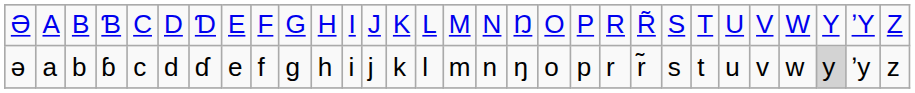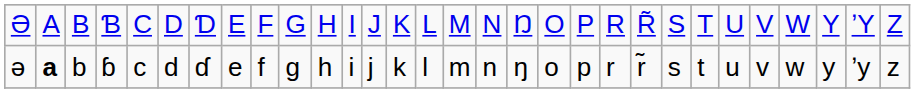ə | column 2: normal -> bold
ə | column 28: lightgrey background -> no background
